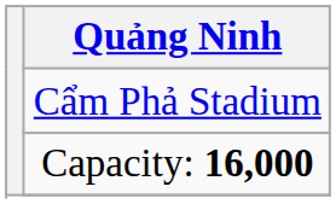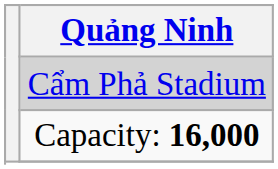Cẩm Phả Stadium | Quảng Ninh: no background -> lightgrey background
